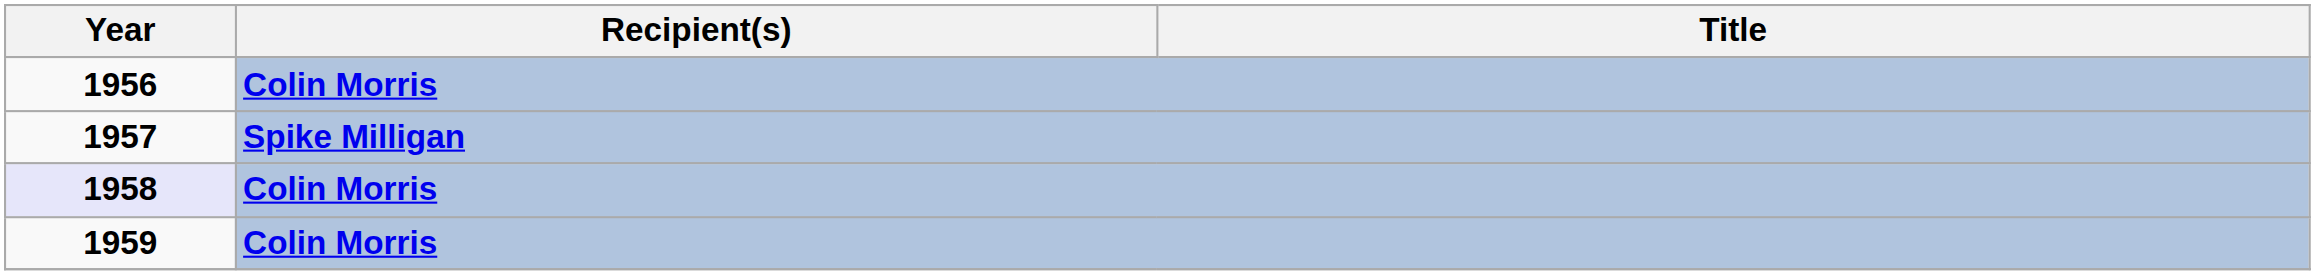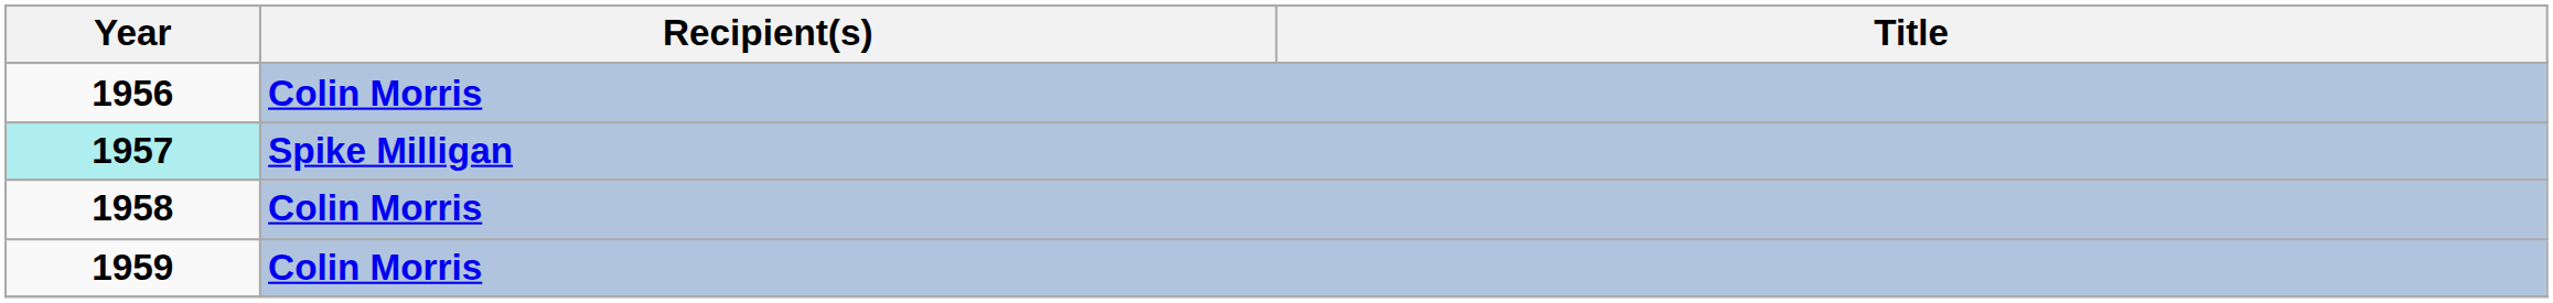1957 | Year: no background -> paleturquoise background
1958 | Year: lavender background -> no background
